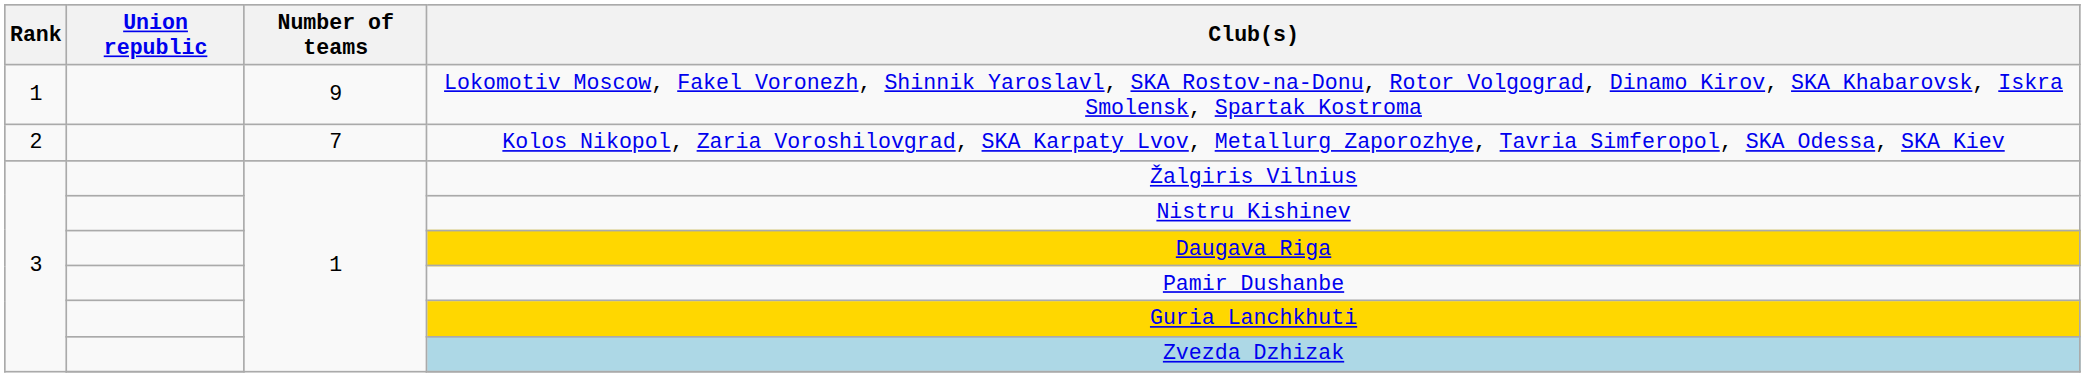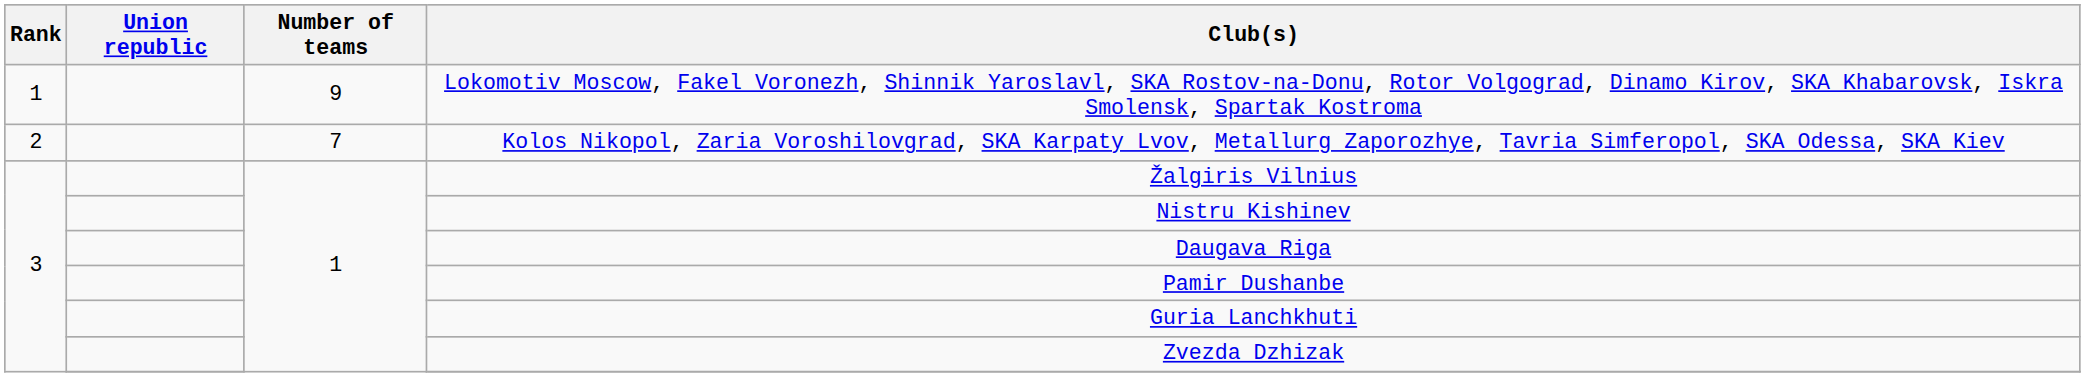Daugava Riga | Club(s): gold background -> no background
Guria Lanchkhuti | Club(s): gold background -> no background
Zvezda Dzhizak | Club(s): lightblue background -> no background
